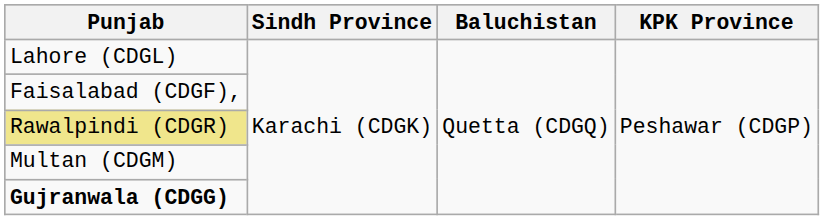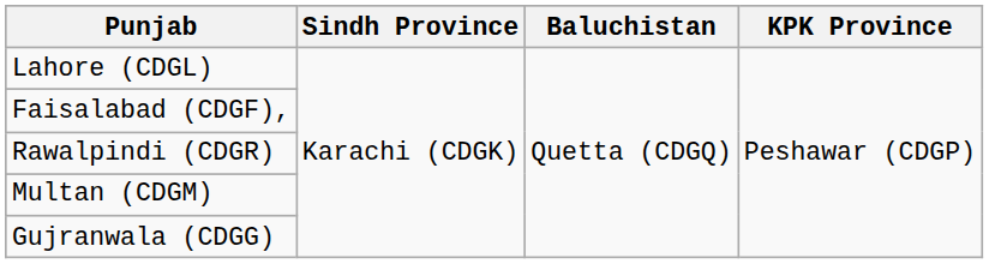Rawalpindi (CDGR) | Punjab: khaki background -> no background
Gujranwala (CDGG) | Punjab: bold -> normal
